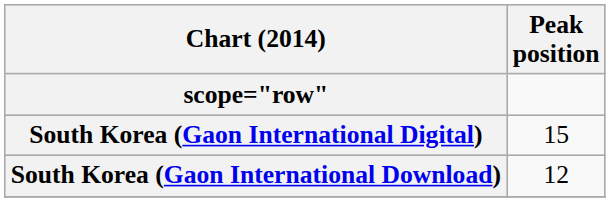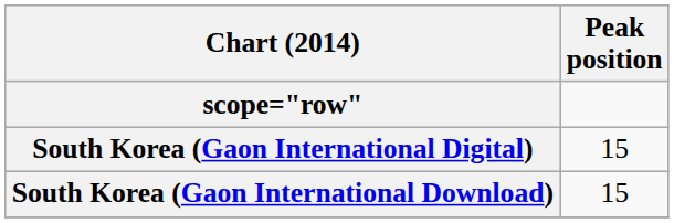South Korea (Gaon International Download) | Peak position: 12 -> 15
